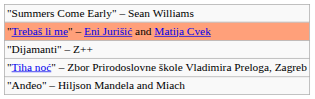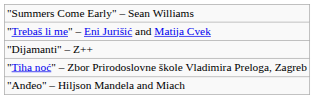row 2 | column 1: lightsalmon background -> no background
